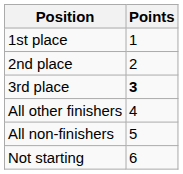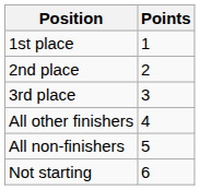3rd place | Points: bold -> normal
